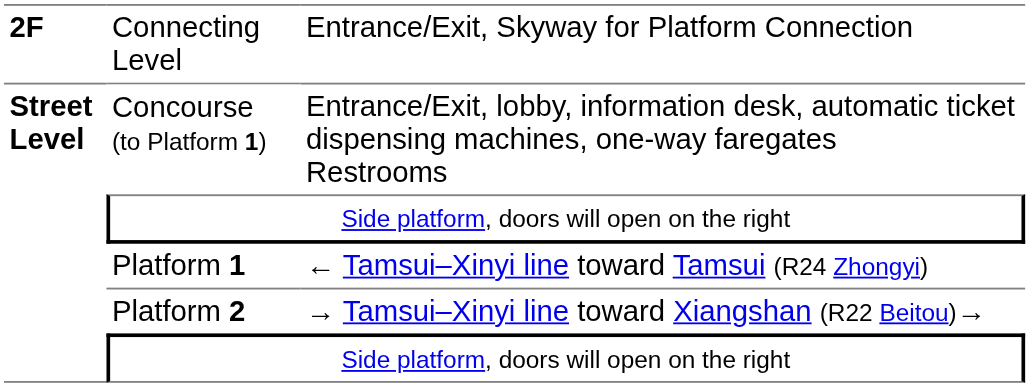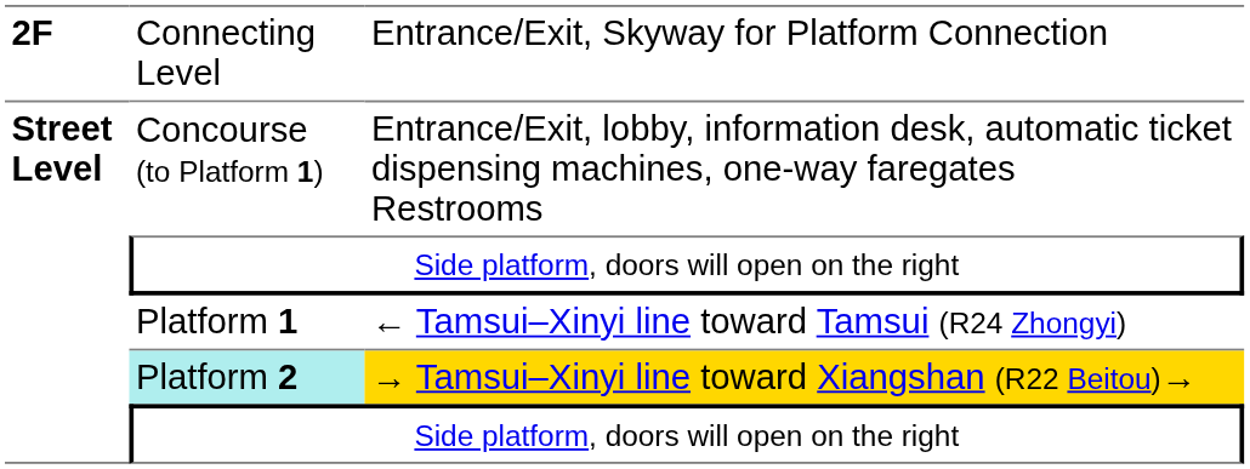Platform 2 | column 2: no background -> paleturquoise background
Platform 2 | column 3: no background -> gold background
